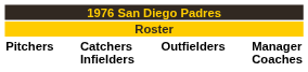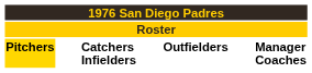Pitchers | column 1: no background -> gold background
